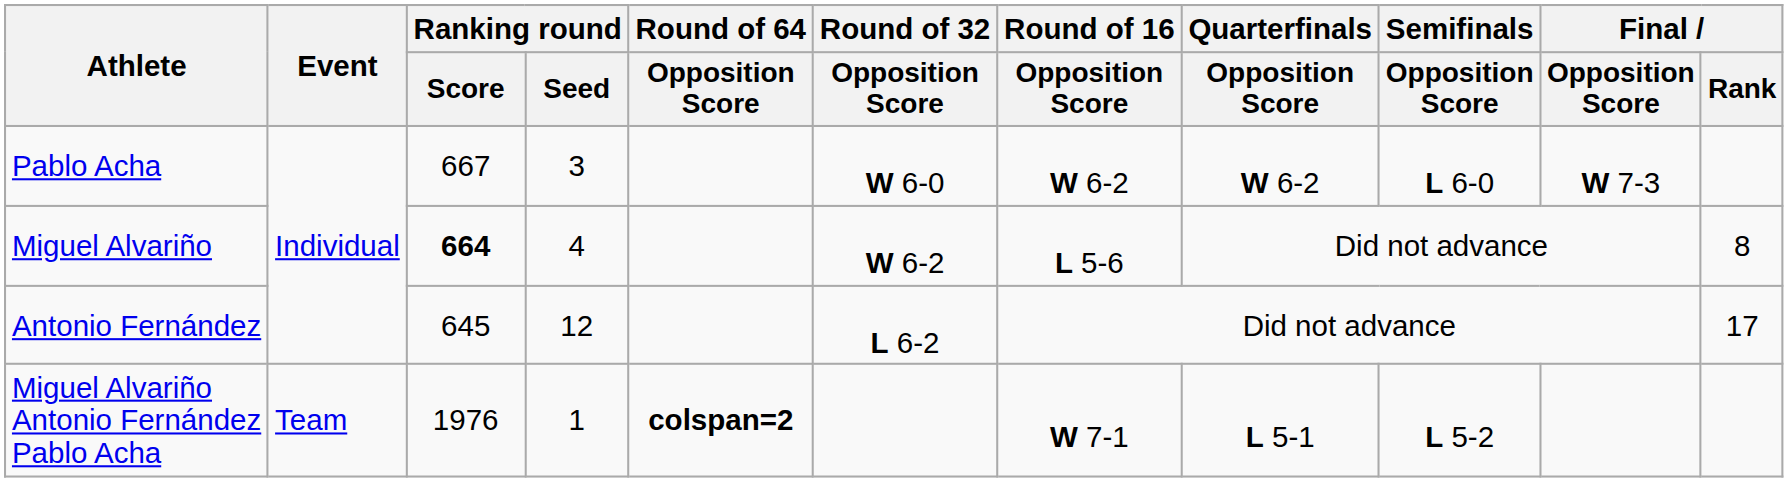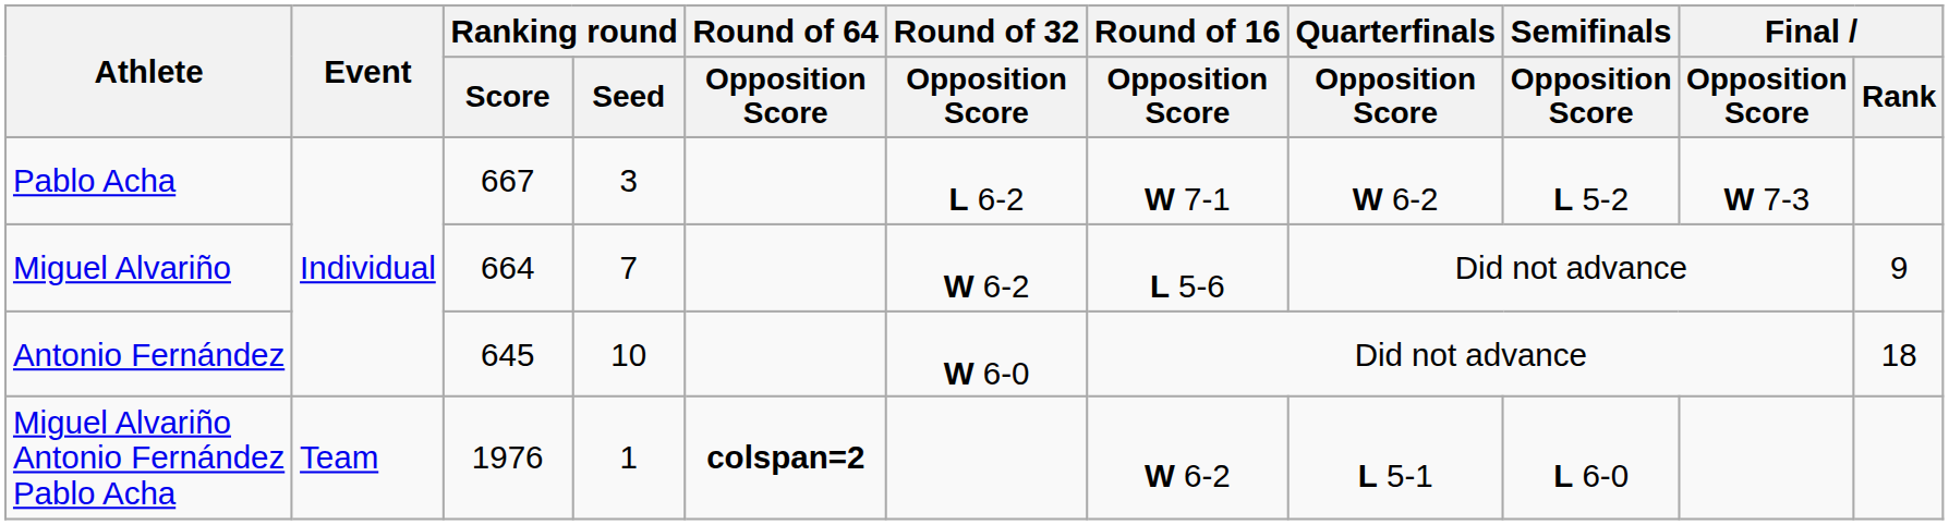Pablo Acha | Round of 32 / Opposition Score: W 6-0 -> L 6-2
Pablo Acha | Round of 16 / Opposition Score: W 6-2 -> W 7-1
Pablo Acha | Semifinals / Opposition Score: L 6-0 -> L 5-2
Miguel Alvariño | Ranking round / Score: bold -> normal
Miguel Alvariño | Ranking round / Seed: 4 -> 7
Miguel Alvariño | Final / Rank: 8 -> 9
Antonio Fernández | Ranking round / Seed: 12 -> 10
Antonio Fernández | Round of 32 / Opposition Score: L 6-2 -> W 6-0
Antonio Fernández | Final / Rank: 17 -> 18
Miguel Alvariño Antonio Fernández Pablo Acha | Round of 16 / Opposition Score: W 7-1 -> W 6-2
Miguel Alvariño Antonio Fernández Pablo Acha | Semifinals / Opposition Score: L 5-2 -> L 6-0
